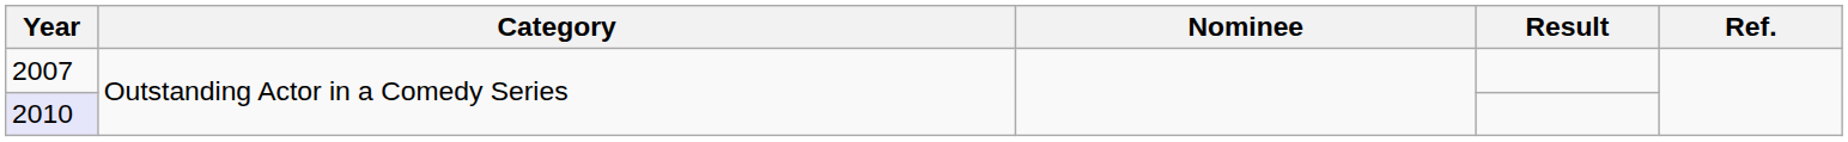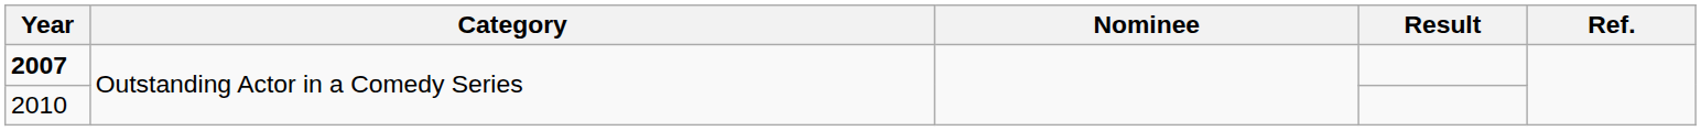2007 | Year: normal -> bold
2010 | Year: lavender background -> no background
